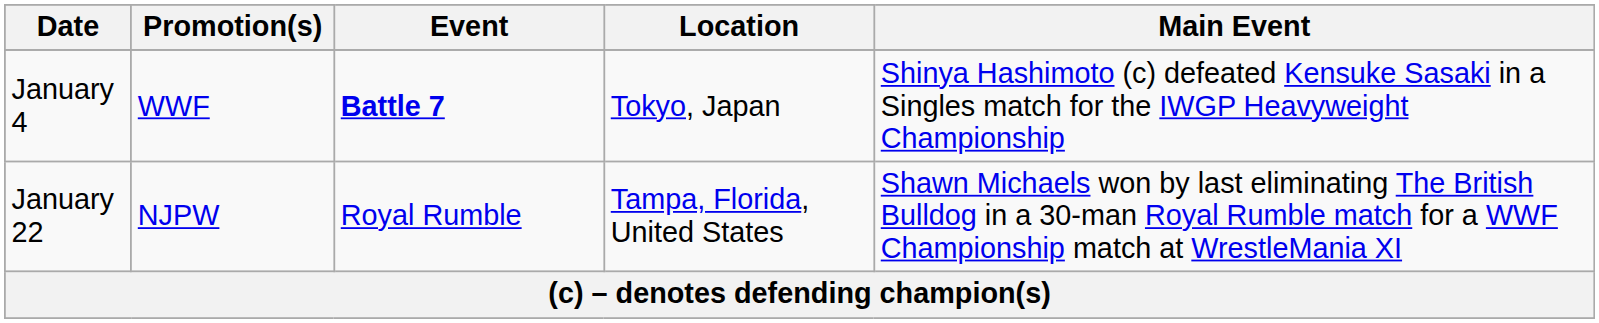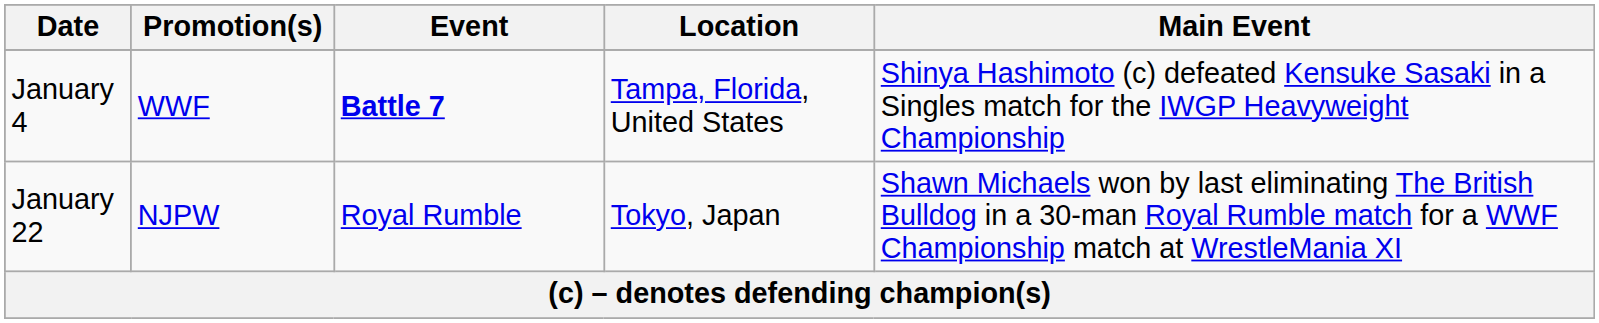January 4 | Location: Tokyo, Japan -> Tampa, Florida, United States
January 22 | Location: Tampa, Florida, United States -> Tokyo, Japan
